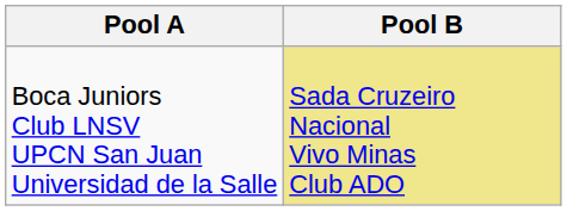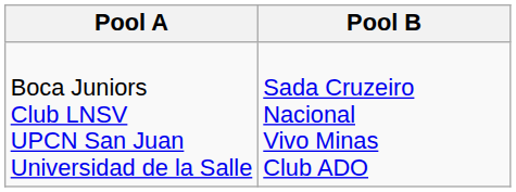Boca Juniors Club LNSV UPCN San Juan Universidad de la Salle | Pool B: khaki background -> no background
